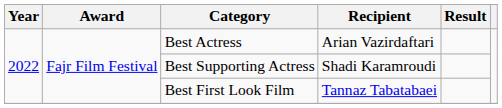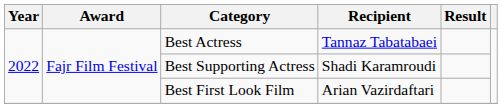Best Actress | Recipient: Arian Vazirdaftari -> Tannaz Tabatabaei
Best First Look Film | Recipient: Tannaz Tabatabaei -> Arian Vazirdaftari
